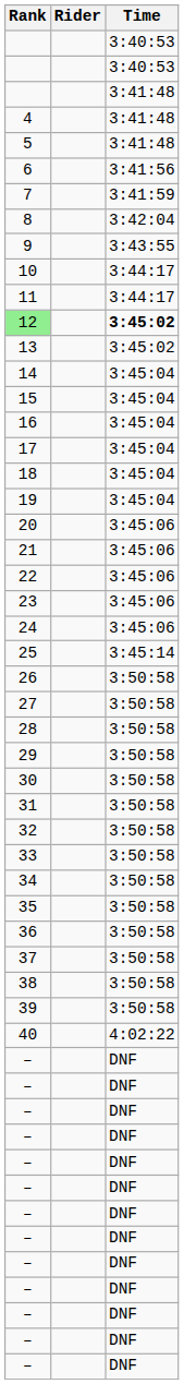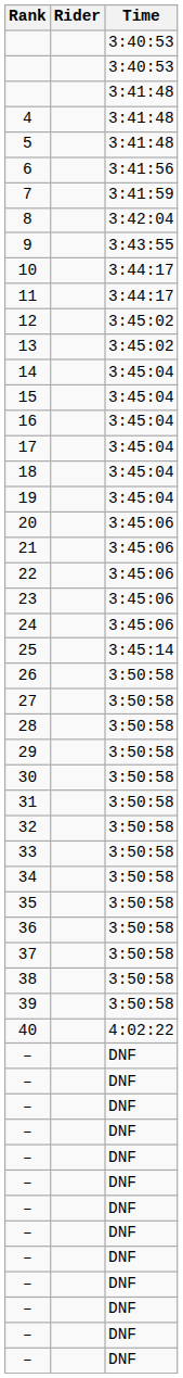12 | Rank: lightgreen background -> no background
12 | Time: bold -> normal
